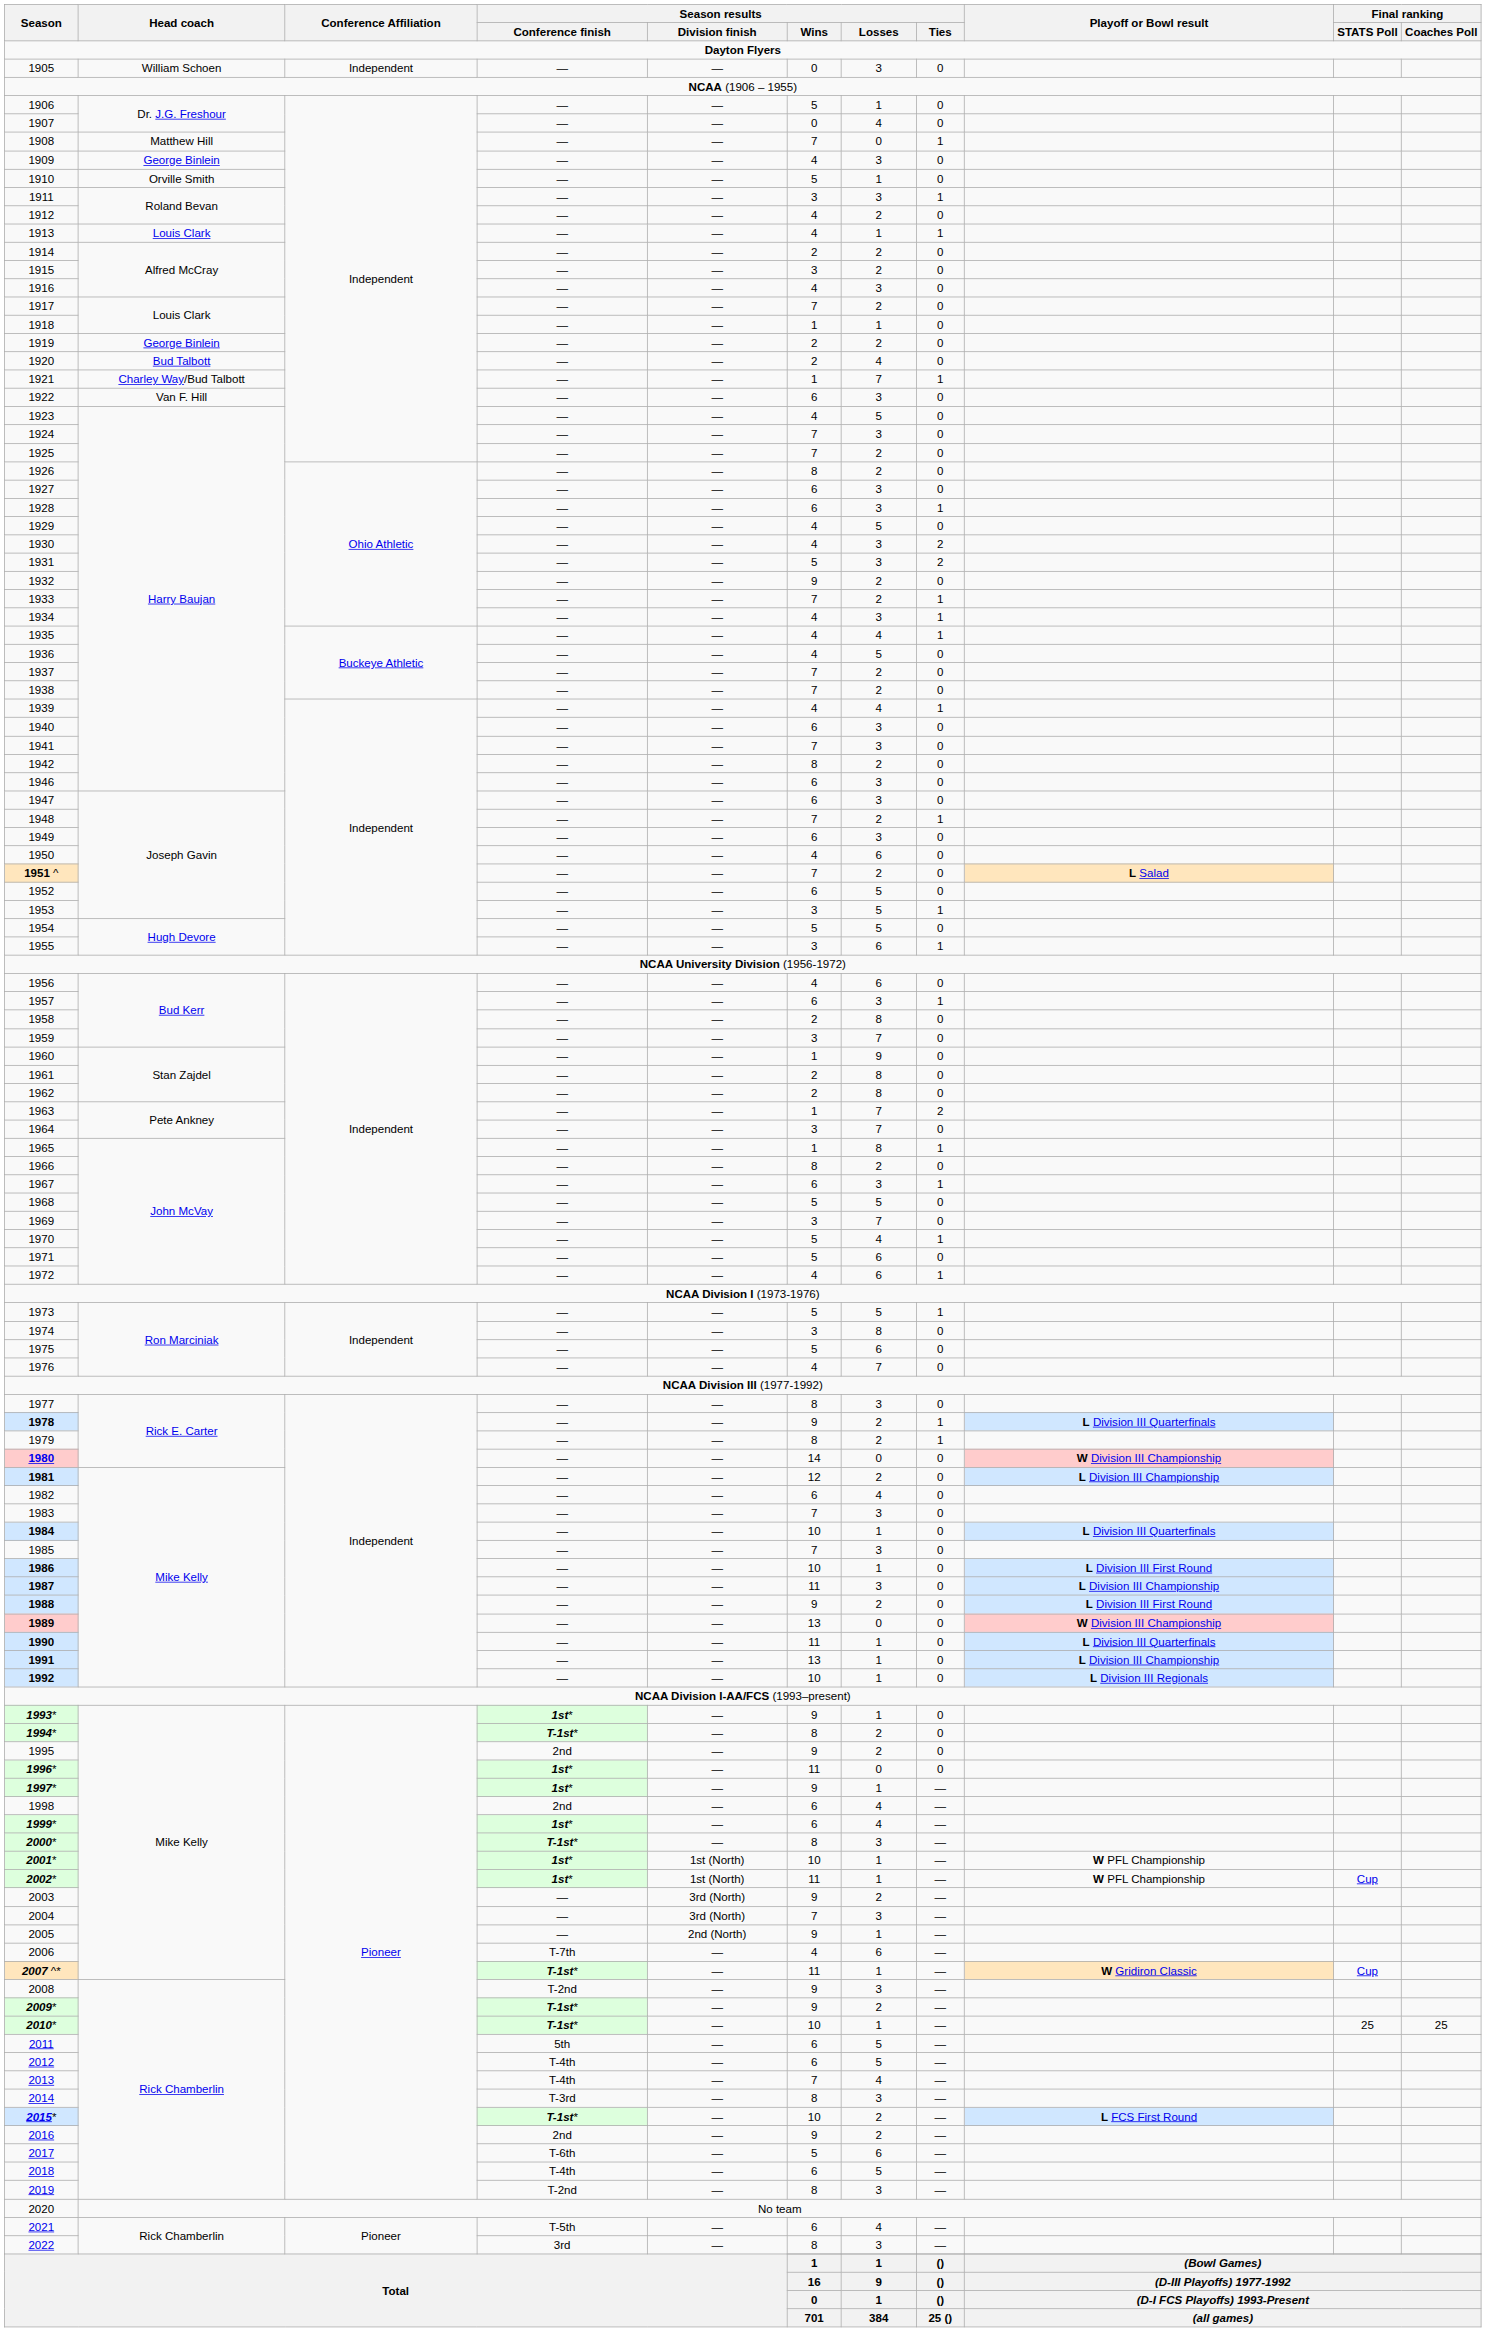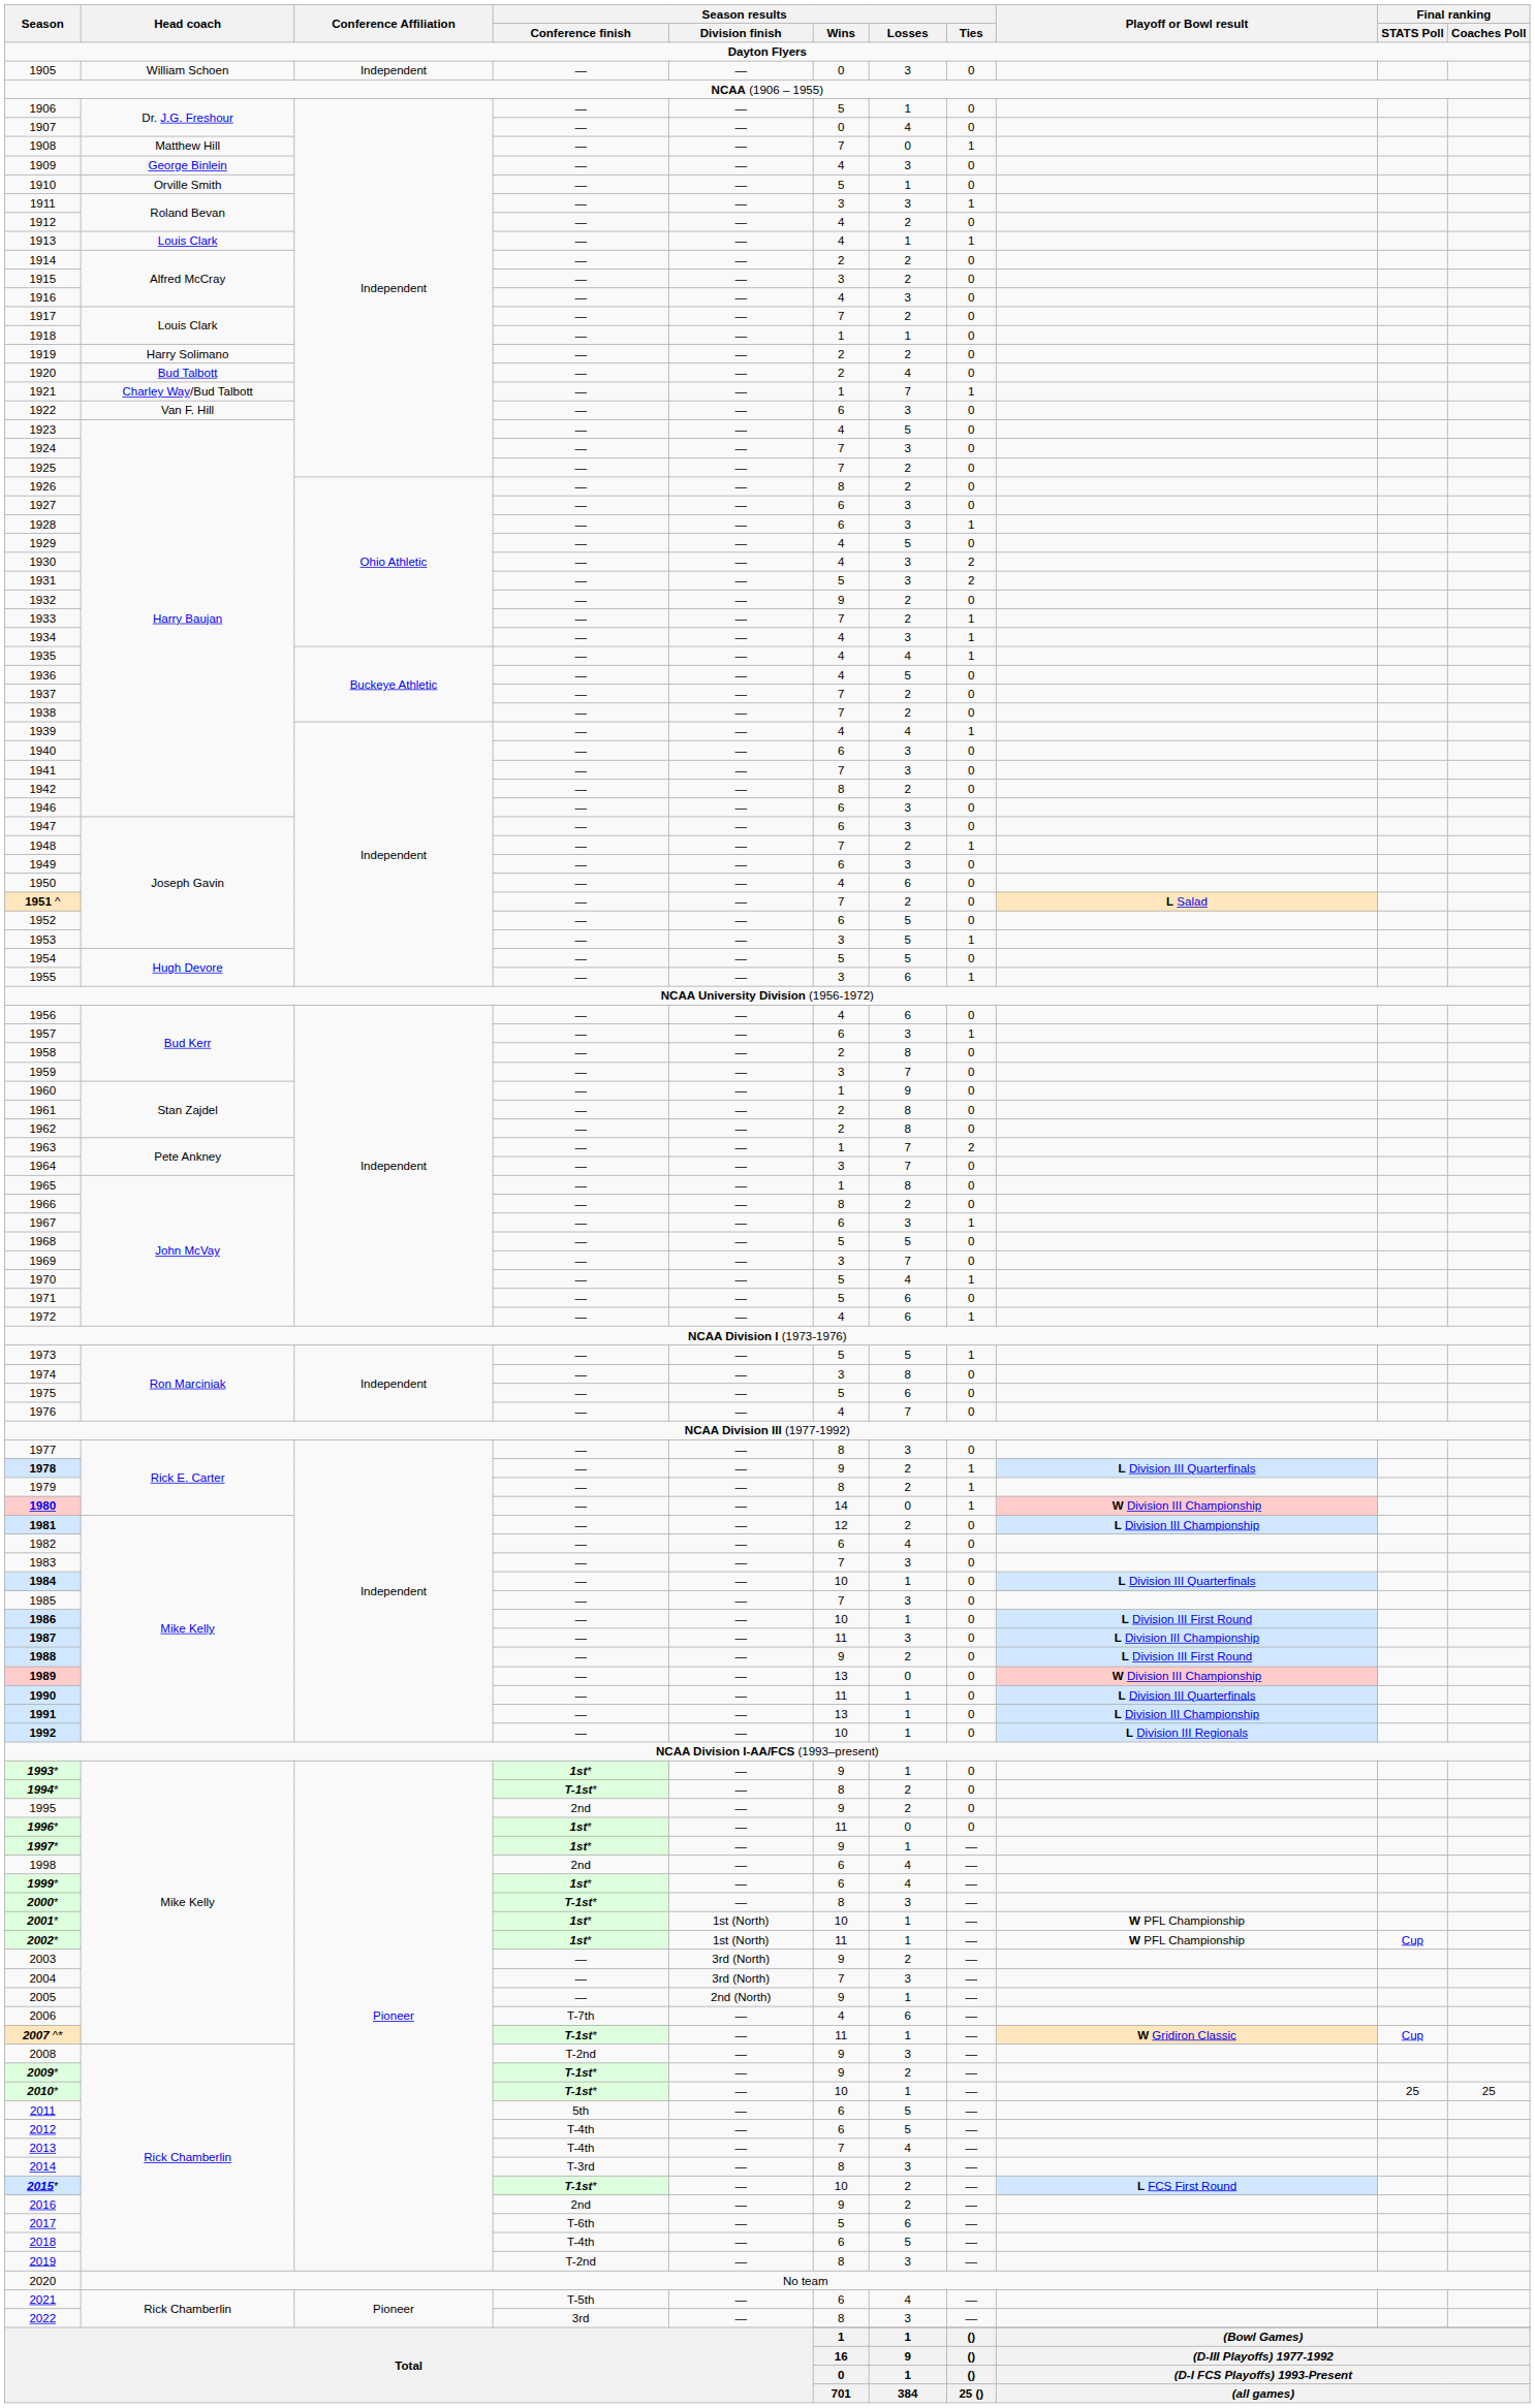1919 | Head coach: George Binlein -> Harry Solimano
1965 | Season results / Ties: 1 -> 0
1980 | Season results / Ties: 0 -> 1
